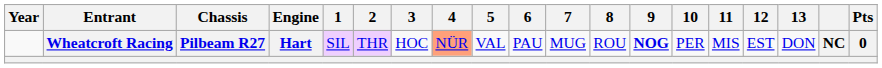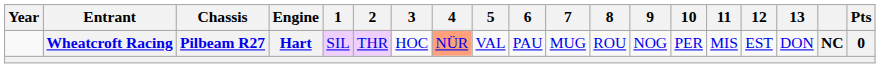Wheatcroft Racing | 9: bold -> normal
